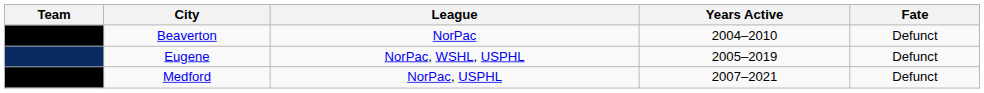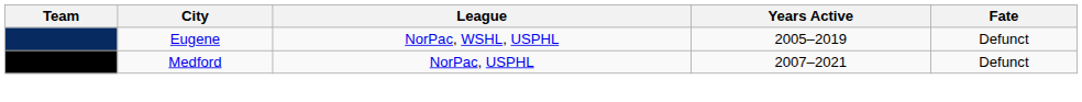- row: Beaverton | NorPac | 2004–2010 | Defunct
